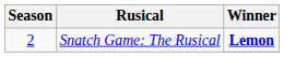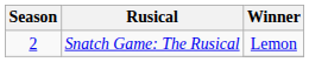Snatch Game: The Rusical / Lemon | Winner: bold -> normal
